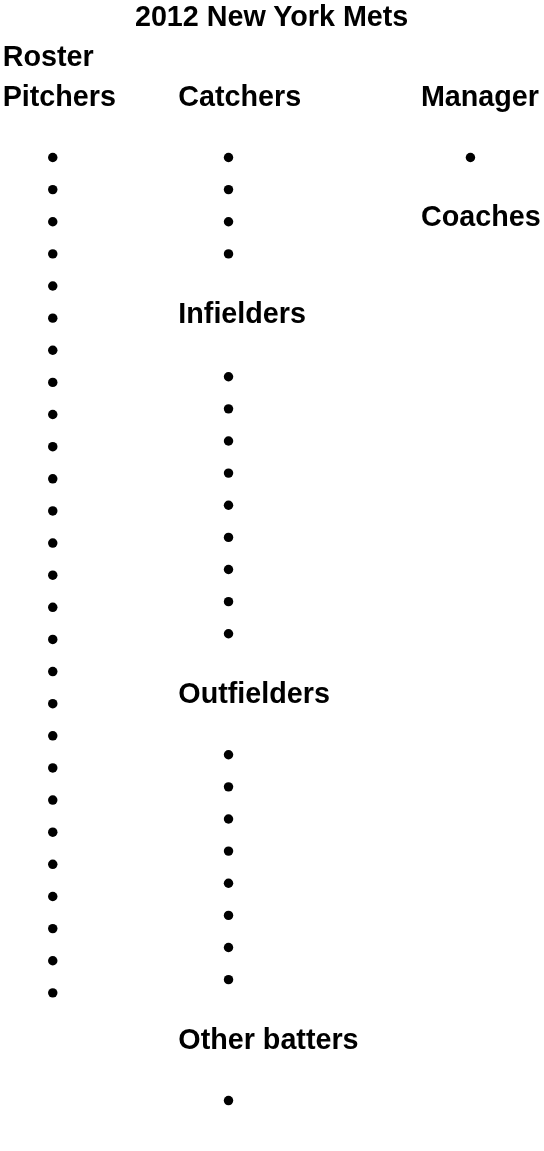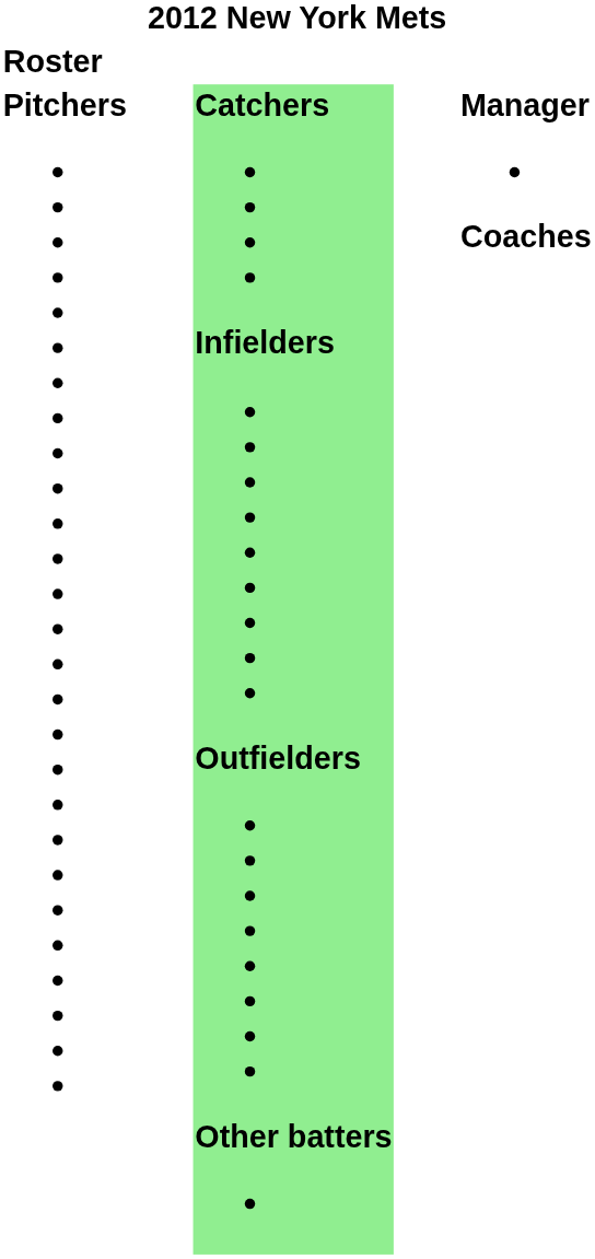Pitchers | column 2: no background -> lightgreen background
